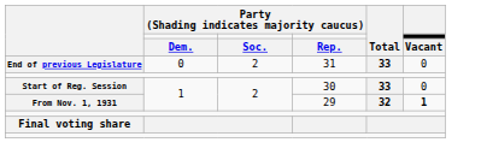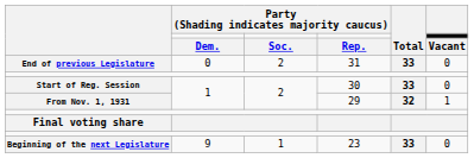From Nov. 1, 1931 | column 6: bold -> normal
+ row: Beginning of the next Legislature | 9 | 1 | 23 | 33 | 0
